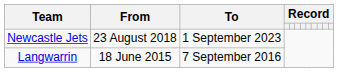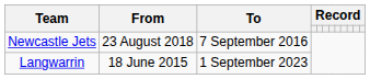Newcastle Jets | To: 1 September 2023 -> 7 September 2016
Langwarrin | To: 7 September 2016 -> 1 September 2023
